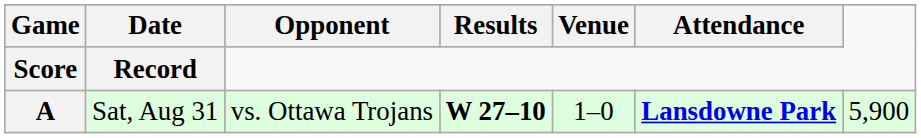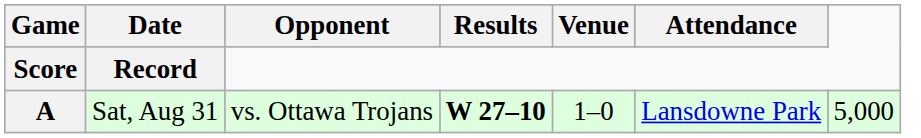A | Attendance: bold -> normal
A | column 7: 5,900 -> 5,000
